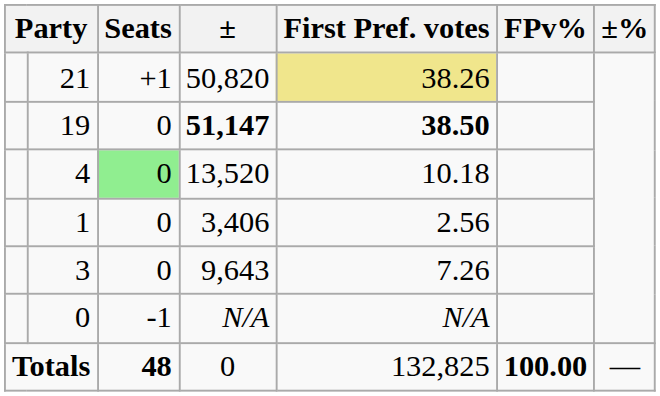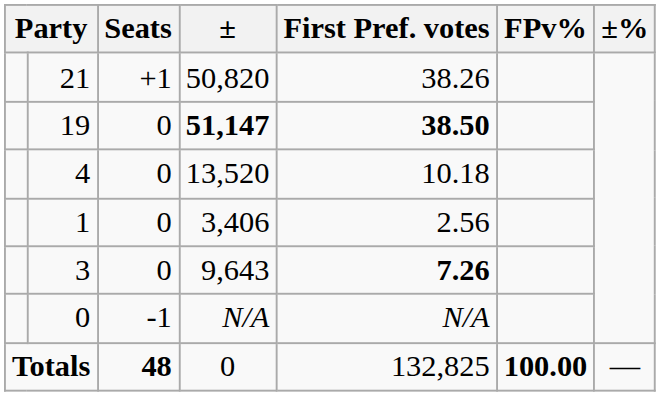21 | First Pref. votes: khaki background -> no background
4 | Seats: lightgreen background -> no background
3 | First Pref. votes: normal -> bold
